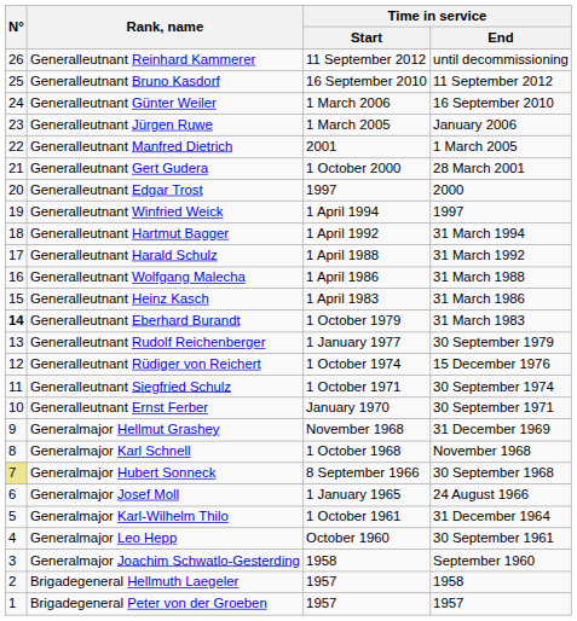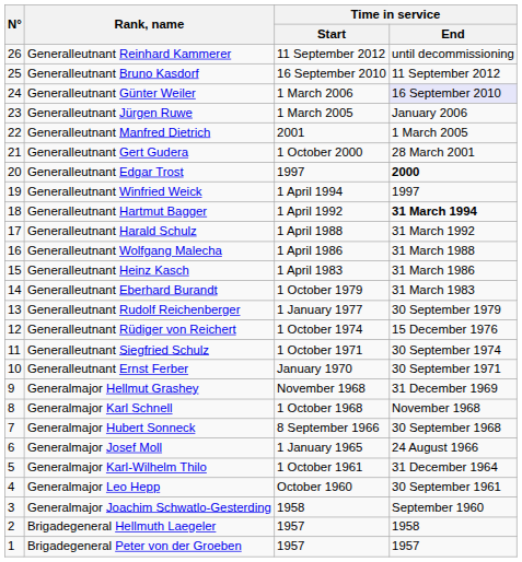Generalleutnant Günter Weiler | Time in service / End: no background -> lavender background
Generalleutnant Edgar Trost | Time in service / End: normal -> bold
Generalleutnant Hartmut Bagger | Time in service / End: normal -> bold
Generalleutnant Eberhard Burandt | N°: bold -> normal
Generalmajor Hubert Sonneck | N°: khaki background -> no background
